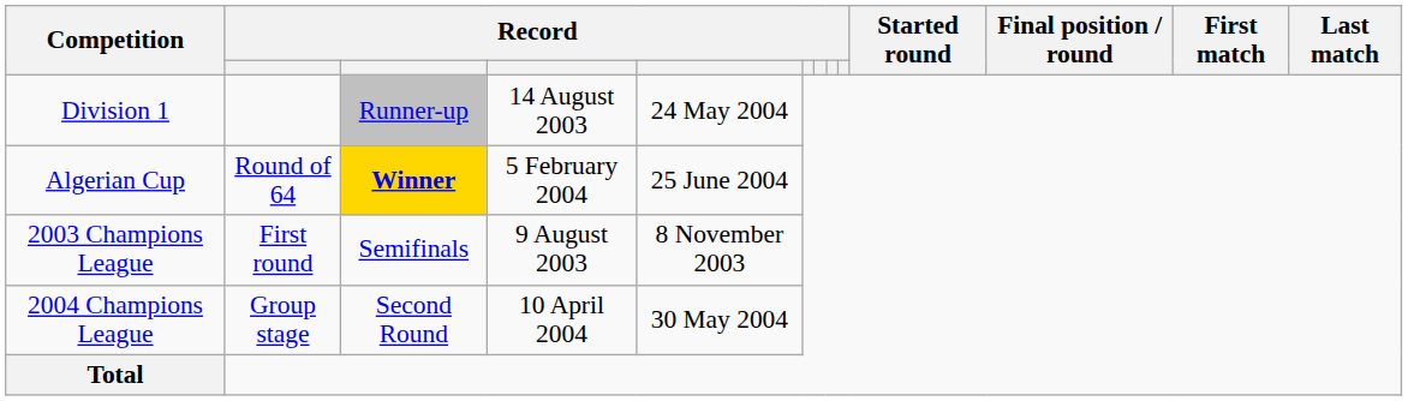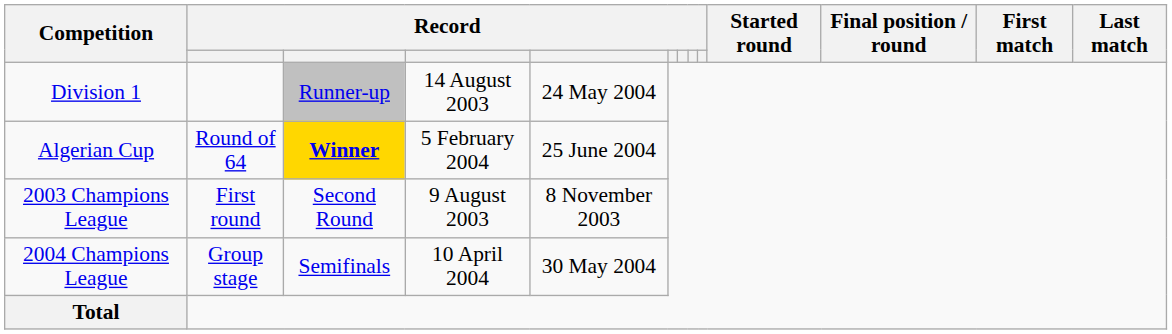2003 Champions League | column 3: Semifinals -> Second Round
2004 Champions League | column 3: Second Round -> Semifinals
